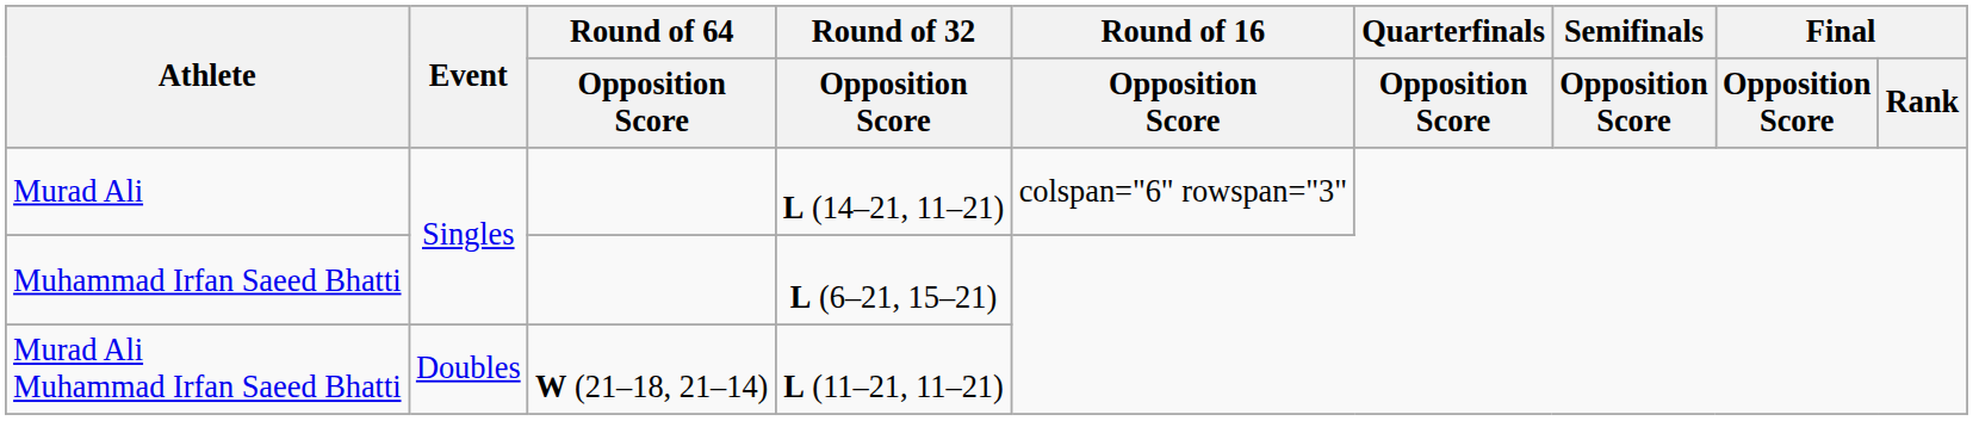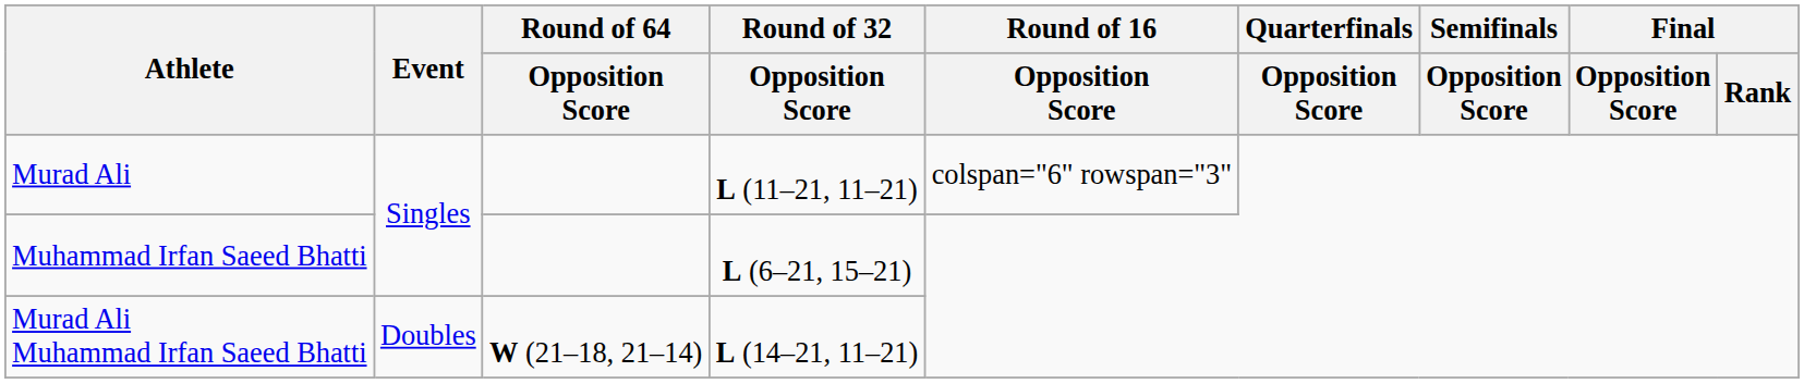Murad Ali | Round of 32 / Opposition Score: L (14–21, 11–21) -> L (11–21, 11–21)
Murad Ali Muhammad Irfan Saeed Bhatti | Round of 32 / Opposition Score: L (11–21, 11–21) -> L (14–21, 11–21)
